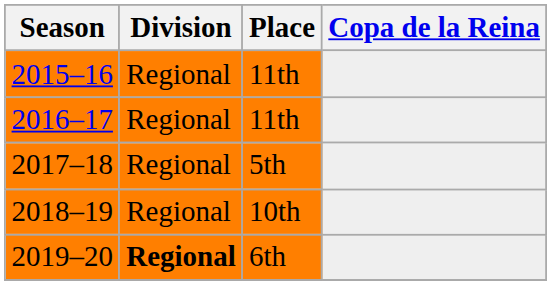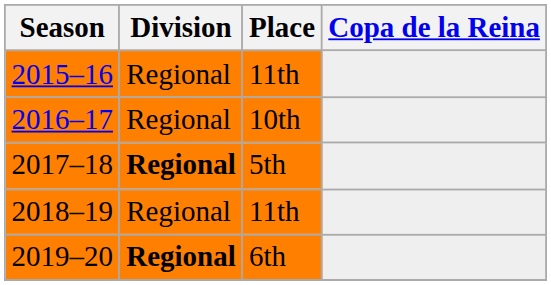2016–17 | Place: 11th -> 10th
2017–18 | Division: normal -> bold
2018–19 | Place: 10th -> 11th
